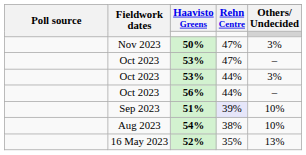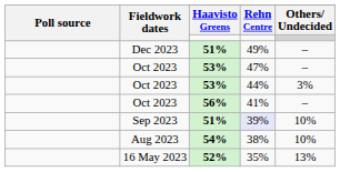+ row: Dec 2023 | 51% | 49% | –
- row: Nov 2023 | 50% | 47% | 3%
Oct 2023 / 56% | Rehn Centre: 44% -> 41%
